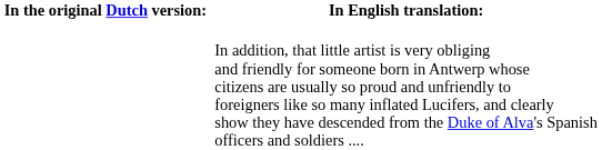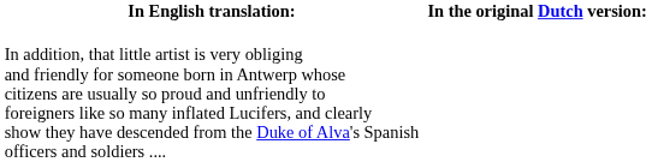columns swapped: In the original Dutch version: <-> In English translation:
